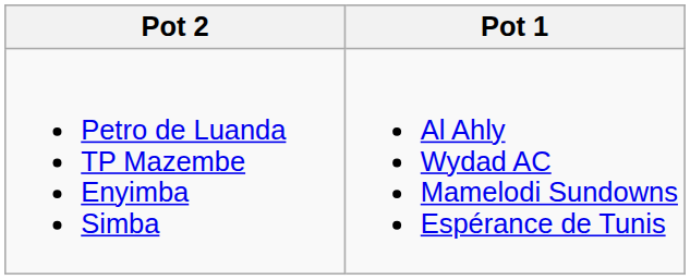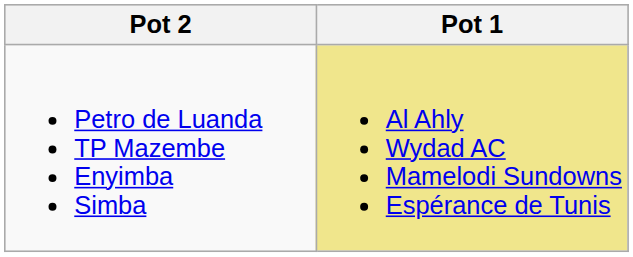Petro de Luanda TP Mazembe Enyimba Simba | Pot 1: no background -> khaki background
